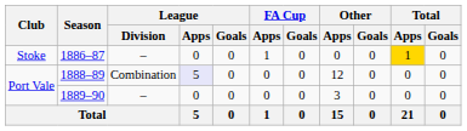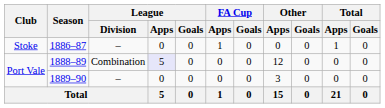1886–87 | Total / Apps: gold background -> no background
